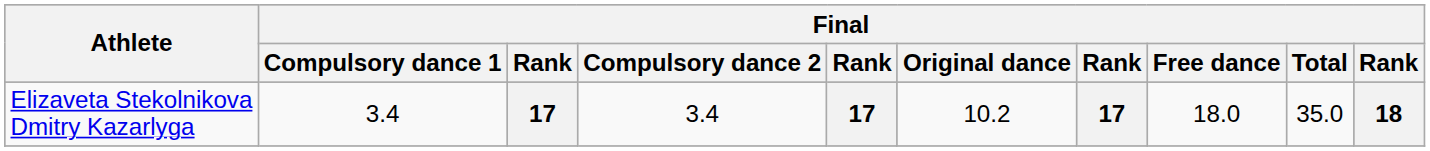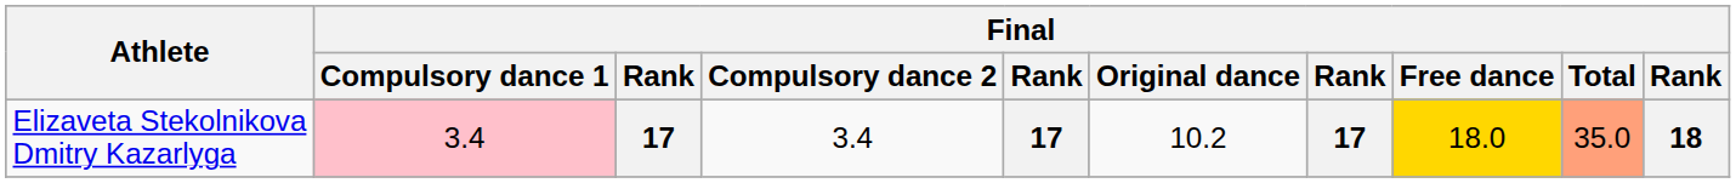Elizaveta Stekolnikova Dmitry Kazarlyga | Final / Compulsory dance 1: no background -> pink background
Elizaveta Stekolnikova Dmitry Kazarlyga | Final / Free dance: no background -> gold background
Elizaveta Stekolnikova Dmitry Kazarlyga | Final / Total: no background -> lightsalmon background
